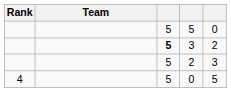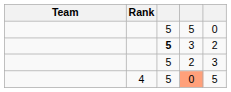columns swapped: Rank <-> Team
row 5 | column 4: no background -> lightsalmon background
